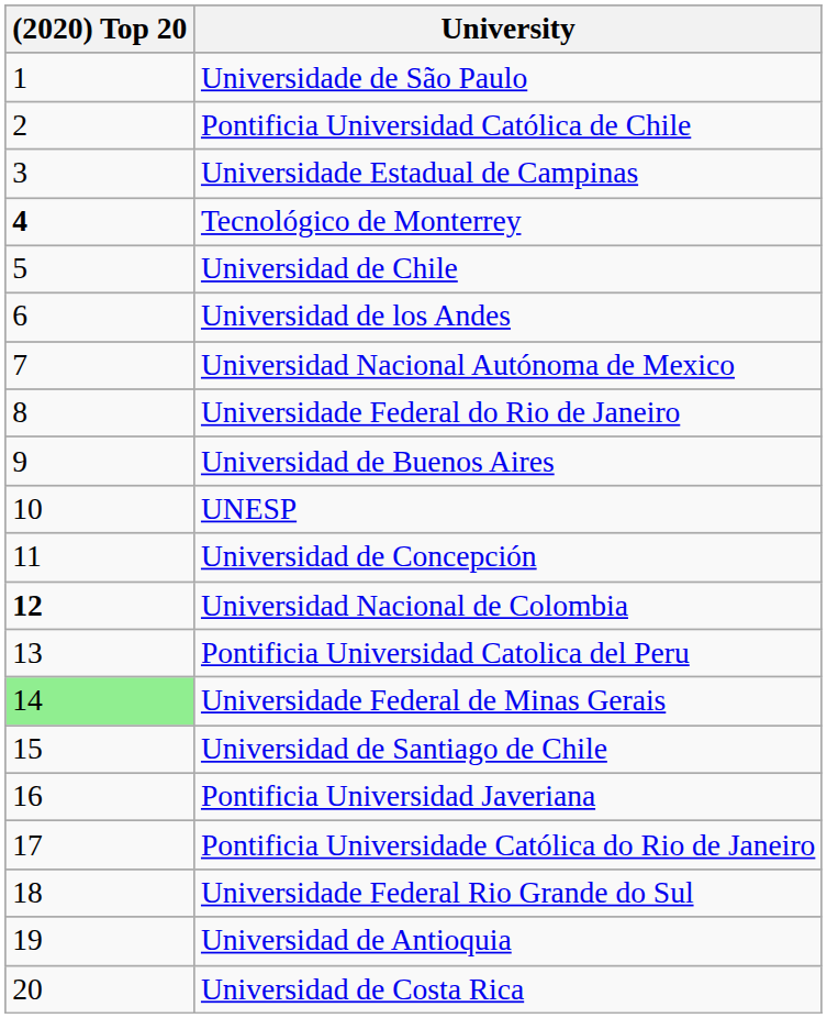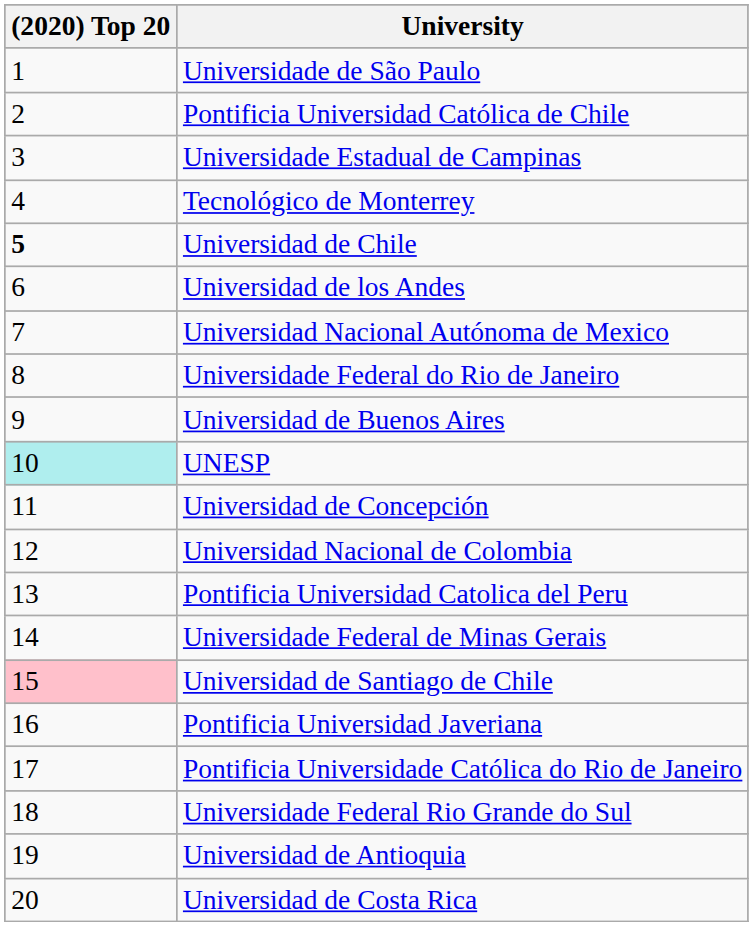Tecnológico de Monterrey | (2020) Top 20: bold -> normal
Universidad de Chile | (2020) Top 20: normal -> bold
UNESP | (2020) Top 20: no background -> paleturquoise background
Universidad Nacional de Colombia | (2020) Top 20: bold -> normal
Universidade Federal de Minas Gerais | (2020) Top 20: lightgreen background -> no background
Universidad de Santiago de Chile | (2020) Top 20: no background -> pink background
